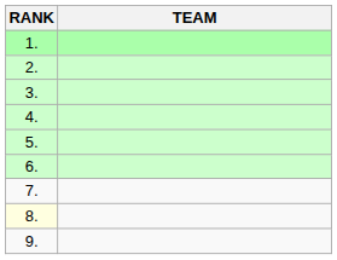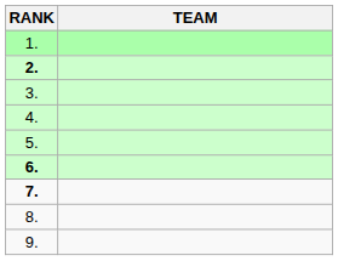2. | RANK: normal -> bold
6. | RANK: normal -> bold
7. | RANK: normal -> bold
8. | RANK: lightyellow background -> no background
